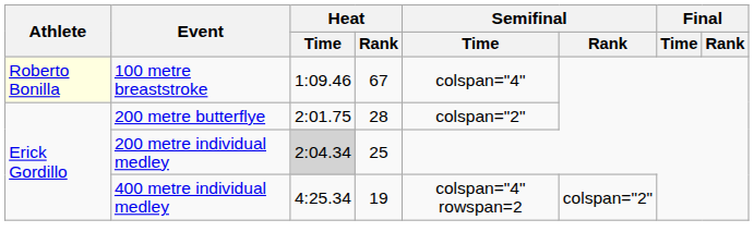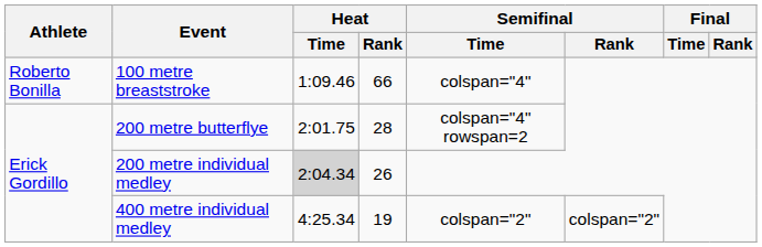100 metre breaststroke | Athlete: lightyellow background -> no background
100 metre breaststroke | Heat / Rank: 67 -> 66
200 metre butterflye | Semifinal / Time: colspan="2" -> colspan="4" rowspan=2
200 metre individual medley | Heat / Rank: 25 -> 26
400 metre individual medley | Semifinal / Time: colspan="4" rowspan=2 -> colspan="2"
